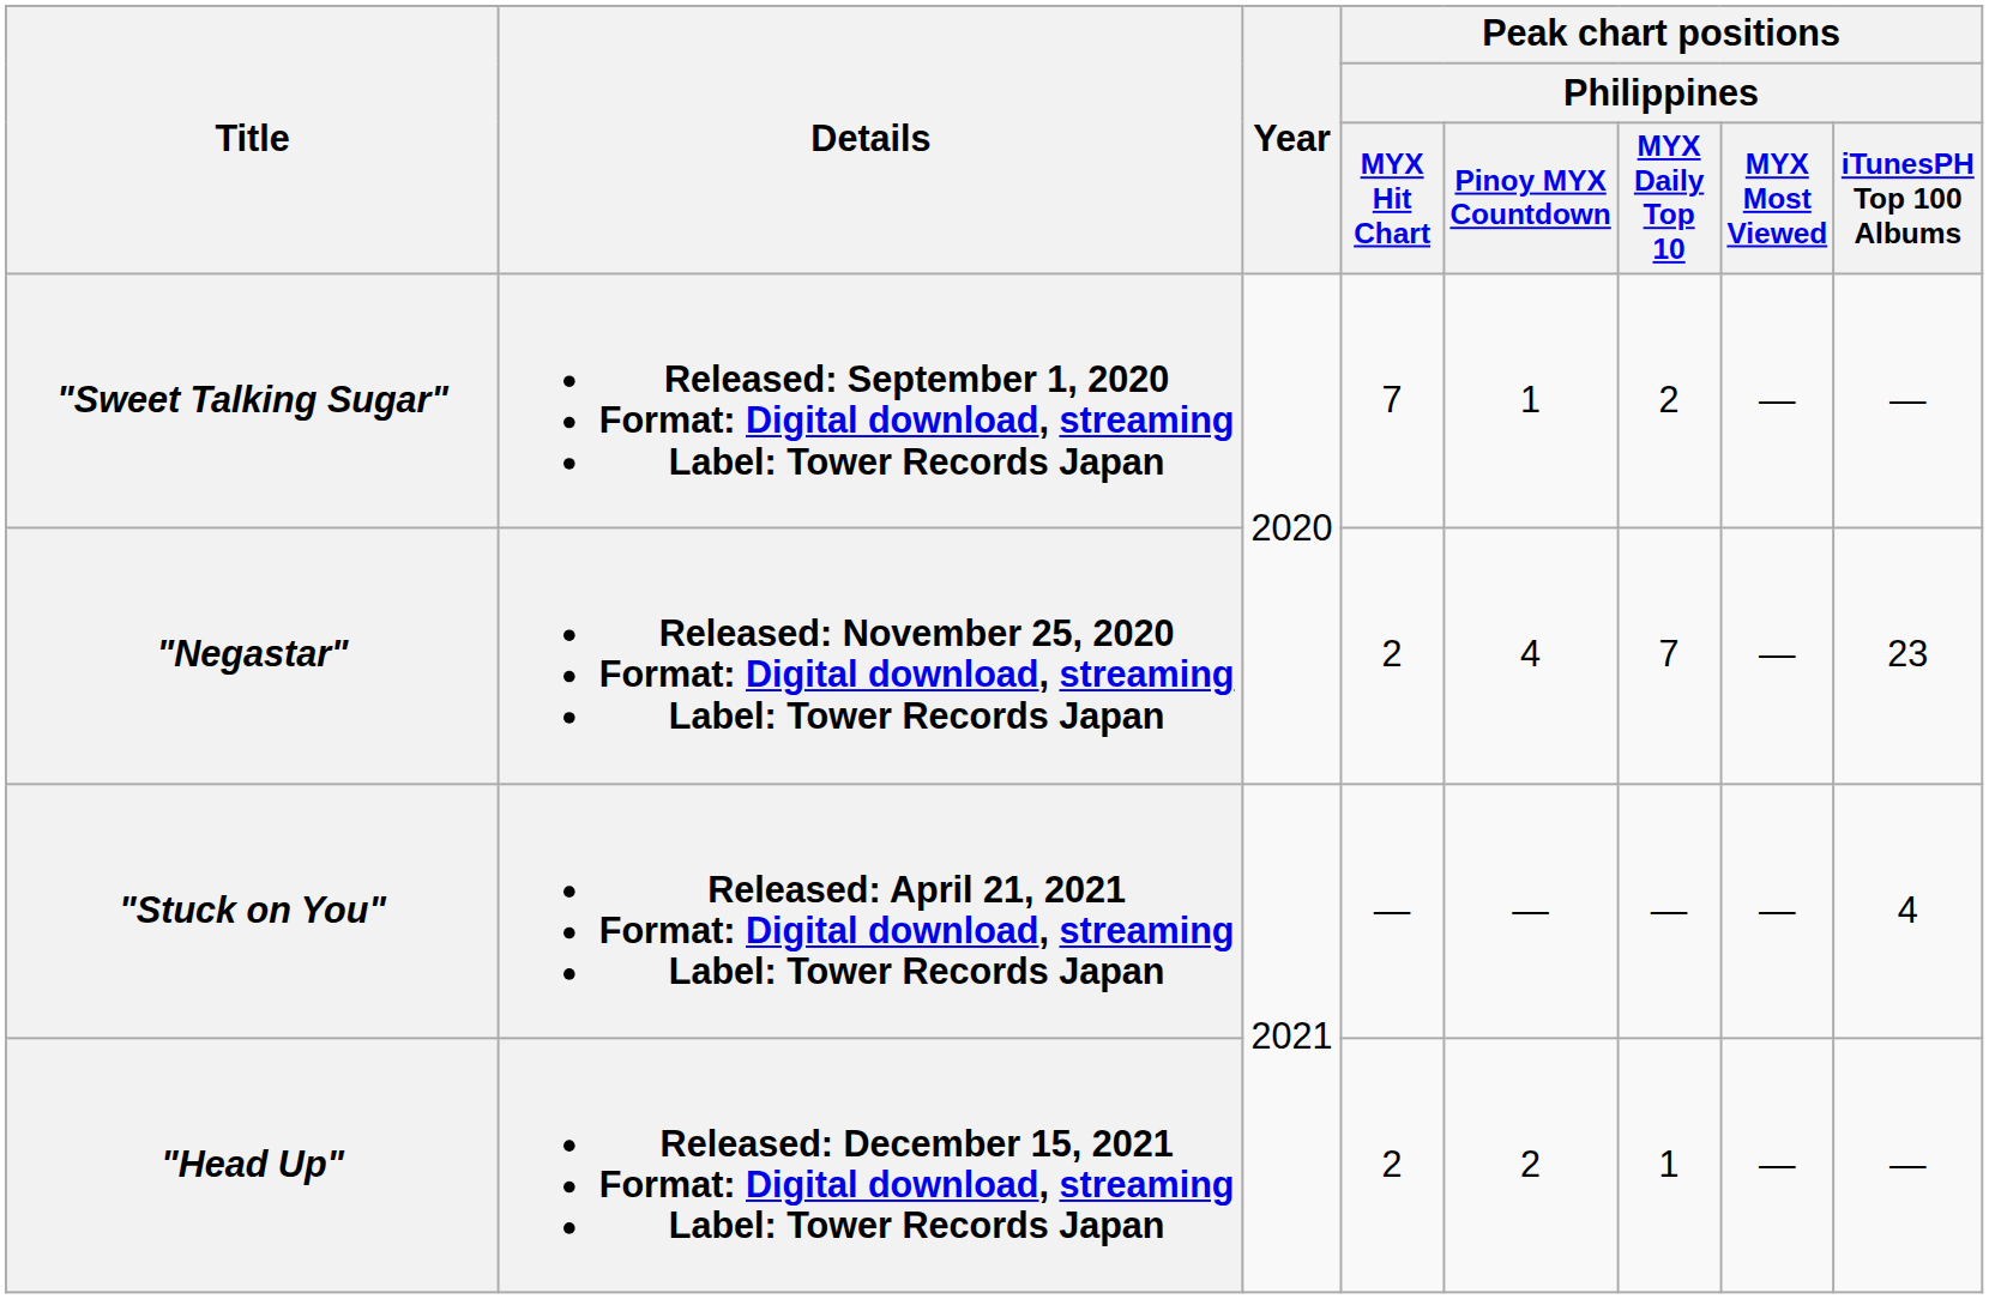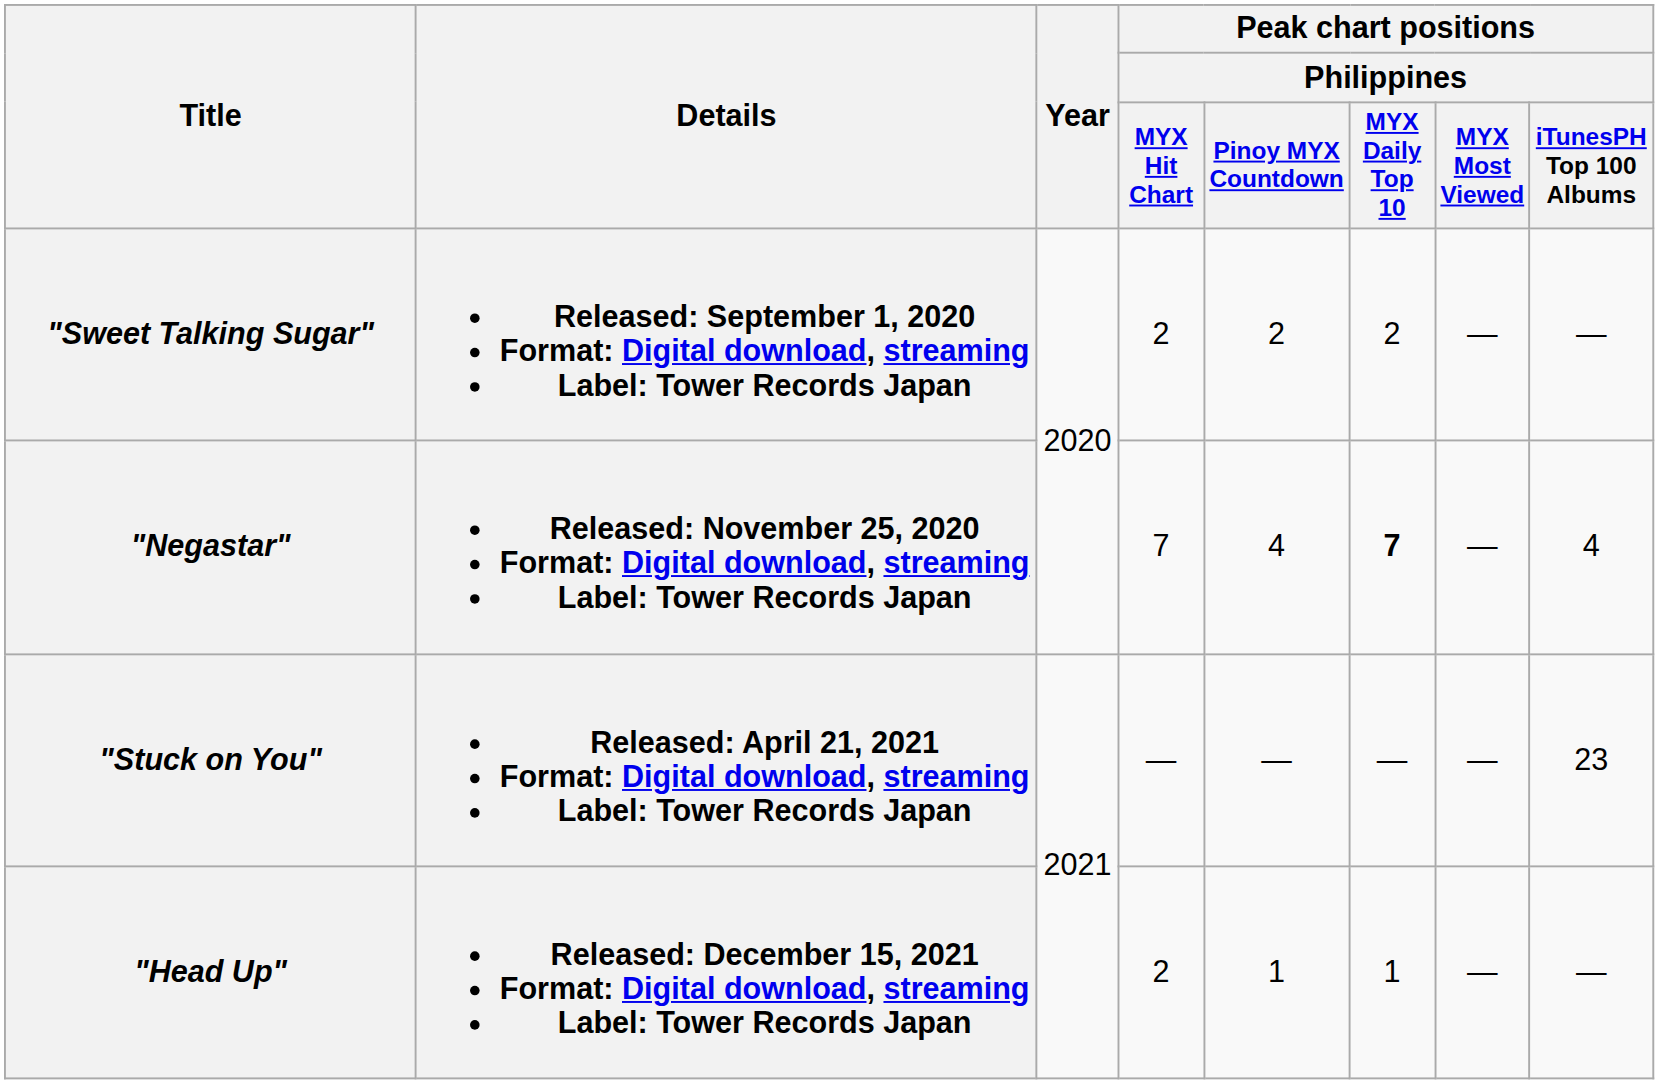"Sweet Talking Sugar" | Peak chart positions / Philippines / MYX Hit Chart: 7 -> 2
"Sweet Talking Sugar" | Peak chart positions / Philippines / Pinoy MYX Countdown: 1 -> 2
"Negastar" | Peak chart positions / Philippines / MYX Hit Chart: 2 -> 7
"Negastar" | Peak chart positions / Philippines / MYX Daily Top 10: normal -> bold
"Negastar" | Peak chart positions / Philippines / iTunesPH Top 100 Albums: 23 -> 4
"Stuck on You" | Peak chart positions / Philippines / iTunesPH Top 100 Albums: 4 -> 23
"Head Up" | Peak chart positions / Philippines / Pinoy MYX Countdown: 2 -> 1
